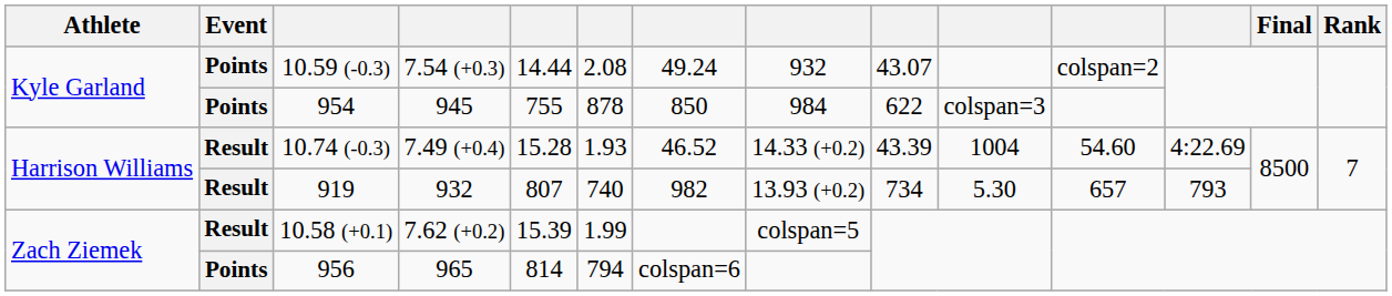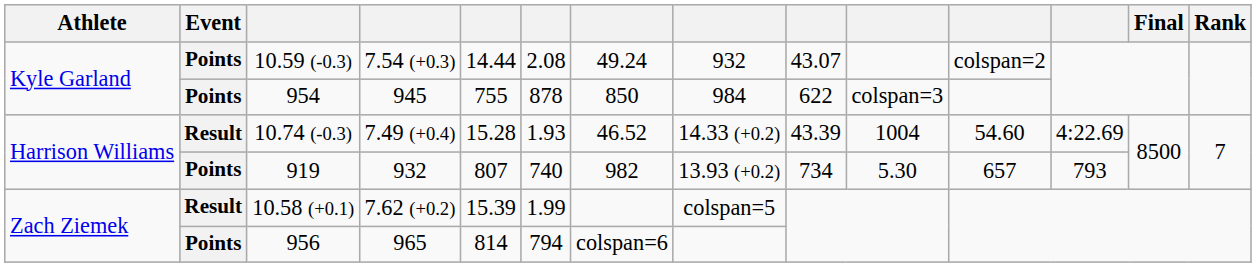919 | Event: Result -> Points
